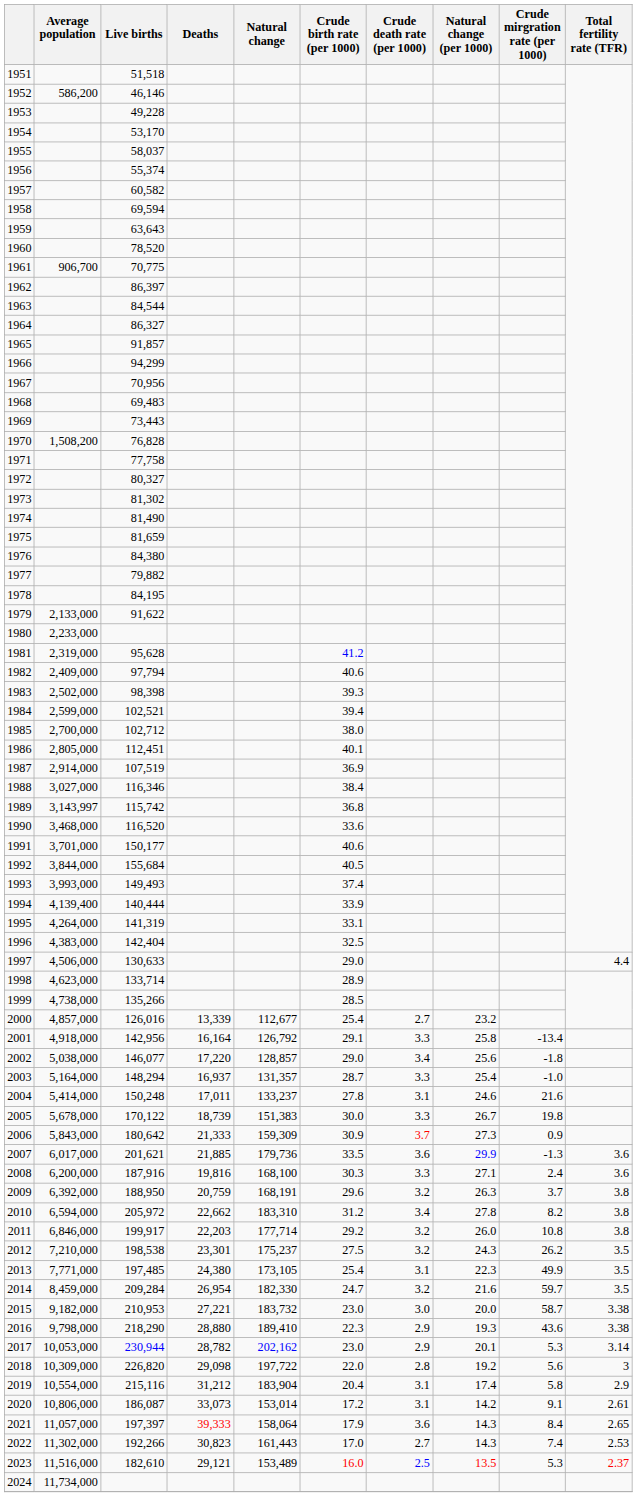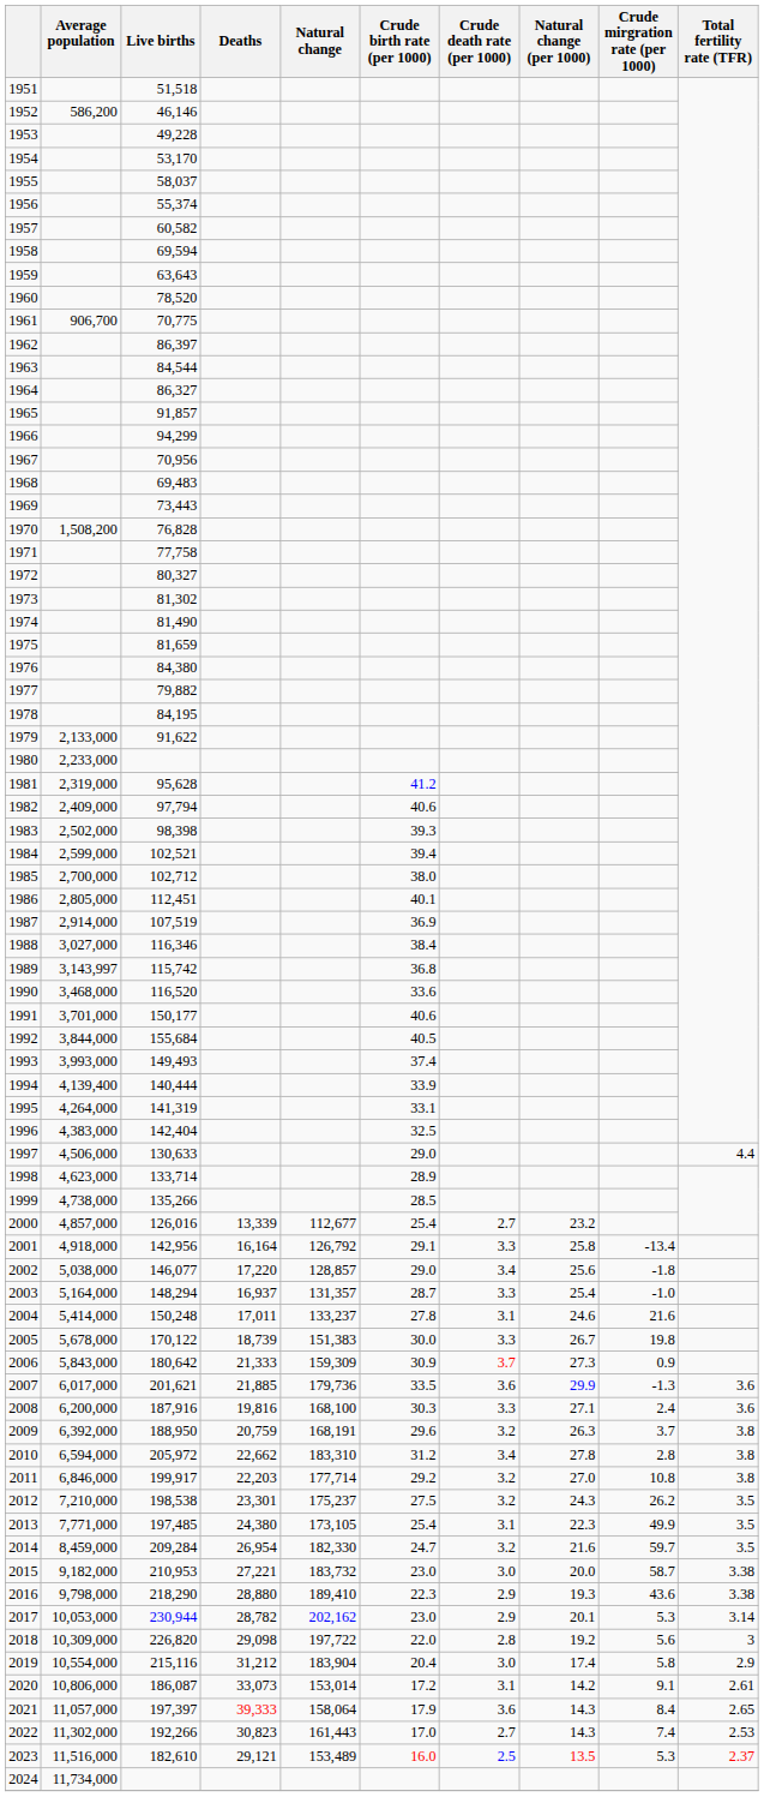2010 | Crude mirgration rate (per 1000): 8.2 -> 2.8
2011 | Natural change (per 1000): 26.0 -> 27.0
2019 | Crude death rate (per 1000): 3.1 -> 3.0
